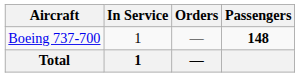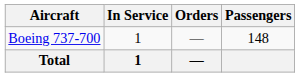Boeing 737-700 | Passengers: bold -> normal
